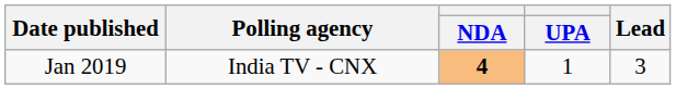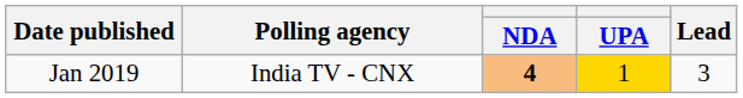Jan 2019 | UPA: no background -> gold background
